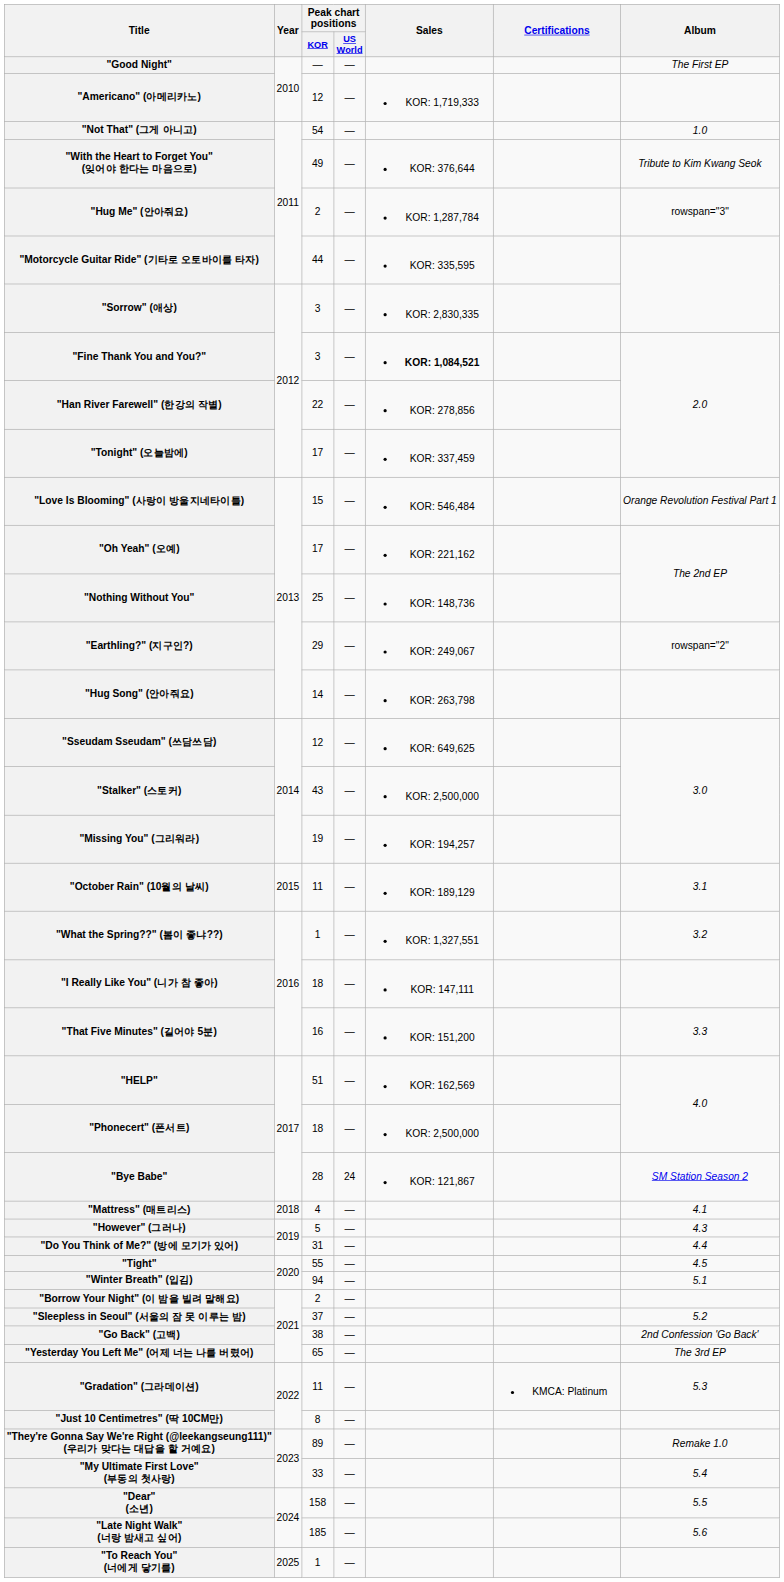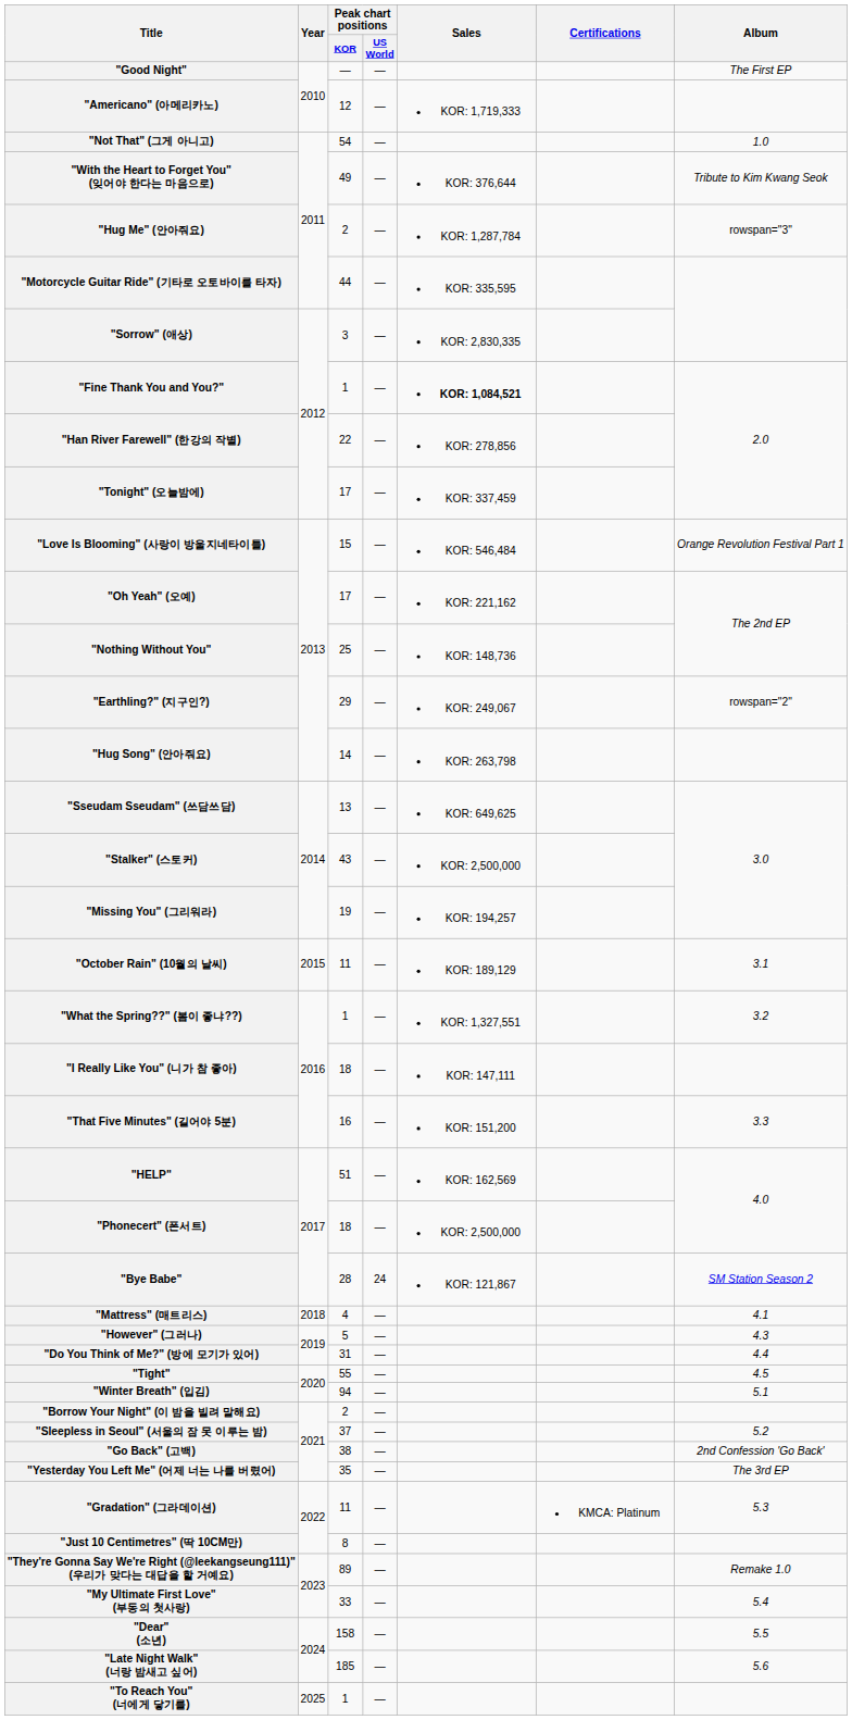"Fine Thank You and You?" | Peak chart positions / KOR: 3 -> 1
"Sseudam Sseudam" (쓰담쓰담) | Peak chart positions / KOR: 12 -> 13
"Yesterday You Left Me" (어제 너는 나를 버렸어) | Peak chart positions / KOR: 65 -> 35
